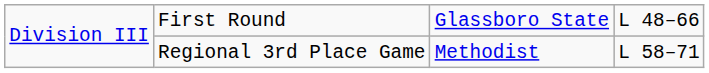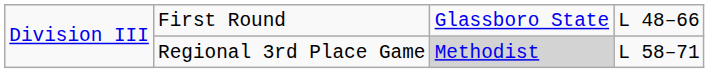Division III / Regional 3rd Place Game | column 3: no background -> lightgrey background
